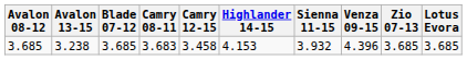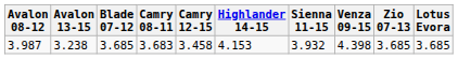row 2 | Avalon 08-12: 3.685 -> 3.987
row 2 | Venza 09-15: 4.396 -> 4.398
